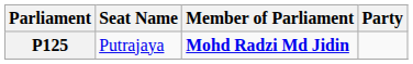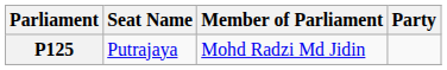P125 | Member of Parliament: bold -> normal
